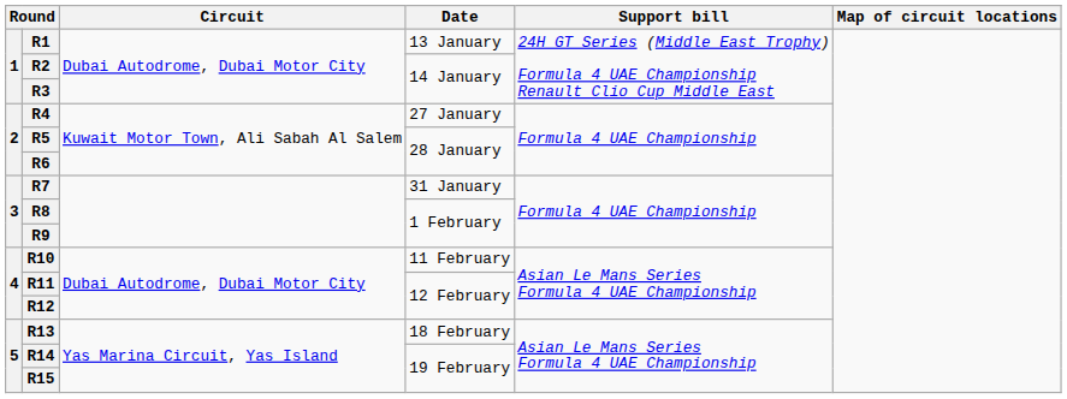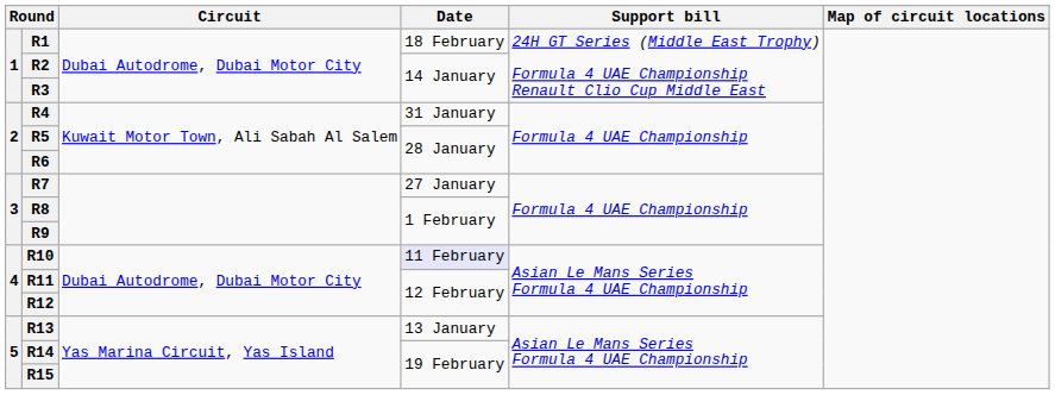R1 | Date: 13 January -> 18 February
R4 | Date: 27 January -> 31 January
R7 | Date: 31 January -> 27 January
R10 | Date: no background -> lavender background
R13 | Date: 18 February -> 13 January
